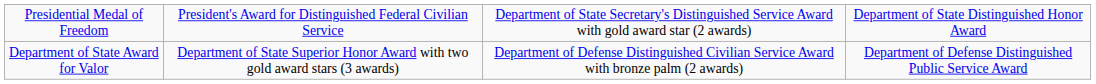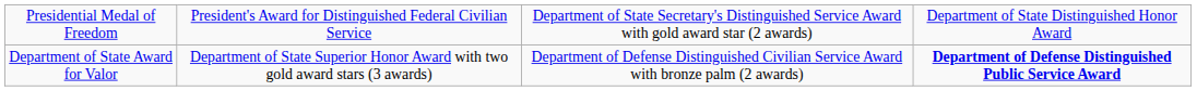Department of State Award for Valor | column 4: normal -> bold
